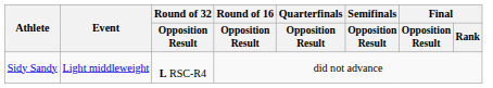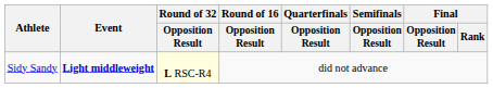Sidy Sandy | Event: normal -> bold
Sidy Sandy | Round of 32 / Opposition Result: no background -> lightyellow background
